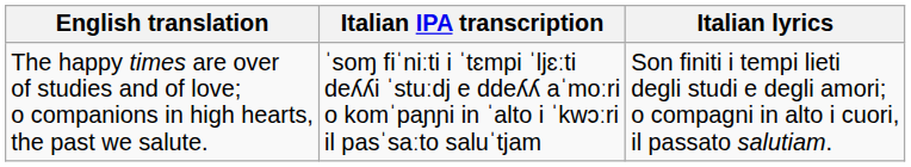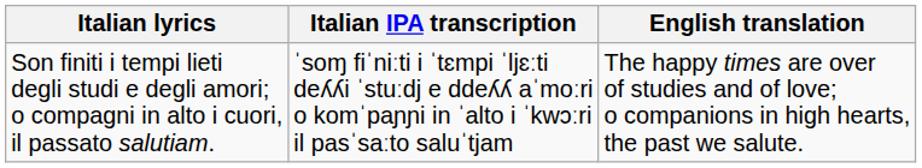columns swapped: Italian lyrics <-> English translation
